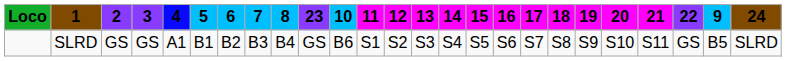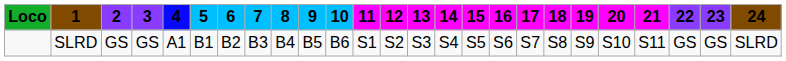columns swapped: 9 <-> 23
